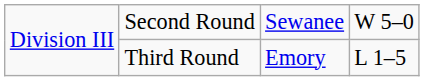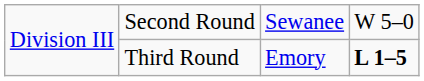Division III / Third Round | column 4: normal -> bold
